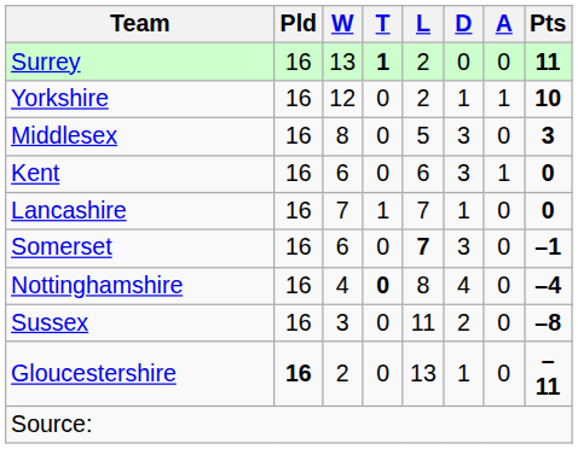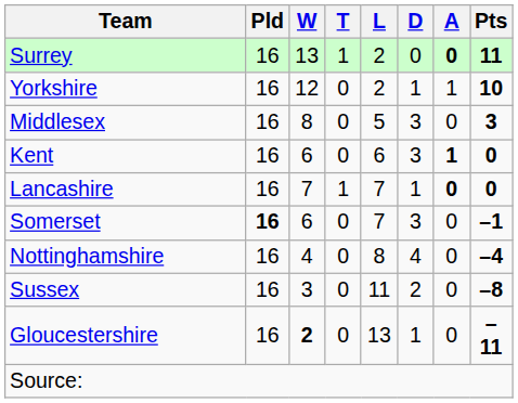Surrey | T: bold -> normal
Surrey | A: normal -> bold
Kent | A: normal -> bold
Lancashire | A: normal -> bold
Somerset | Pld: normal -> bold
Somerset | L: bold -> normal
Nottinghamshire | T: bold -> normal
Gloucestershire | Pld: bold -> normal
Gloucestershire | W: normal -> bold
